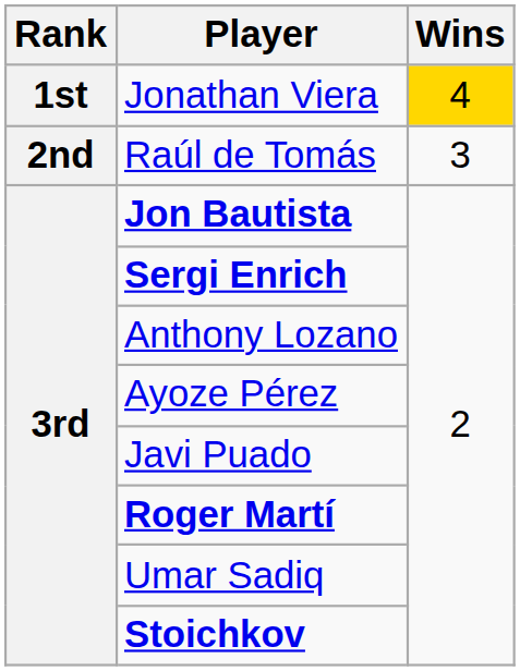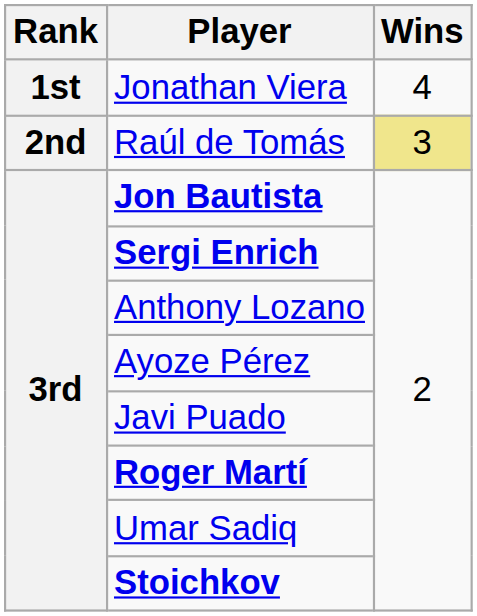Jonathan Viera | Wins: gold background -> no background
Raúl de Tomás | Wins: no background -> khaki background
